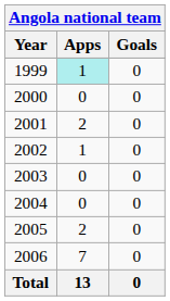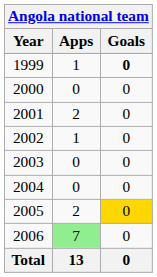1999 | Apps: paleturquoise background -> no background
1999 | Goals: normal -> bold
2005 | Goals: no background -> gold background
2006 | Apps: no background -> lightgreen background
